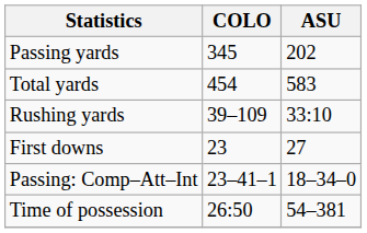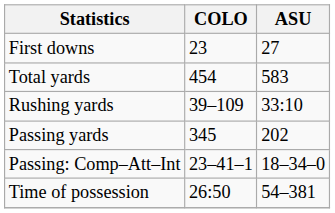rows swapped: First downs <-> Passing yards
